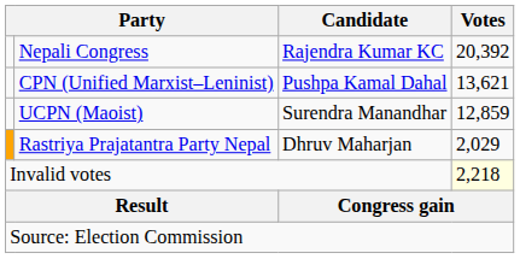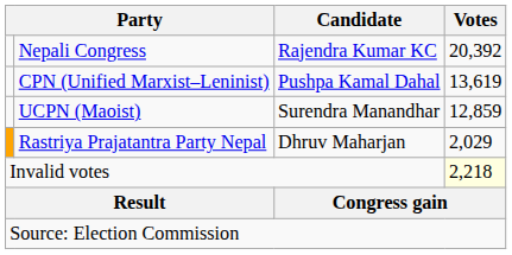CPN (Unified Marxist–Leninist) | Votes: 13,621 -> 13,619
